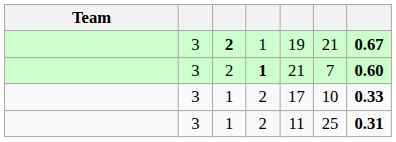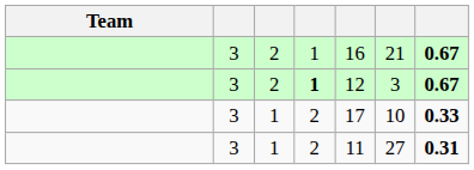row 2 | column 3: bold -> normal
row 2 | column 5: 19 -> 16
row 3 | column 5: 21 -> 12
row 3 | column 6: 7 -> 3
row 3 | column 7: 0.60 -> 0.67
row 5 | column 6: 25 -> 27
